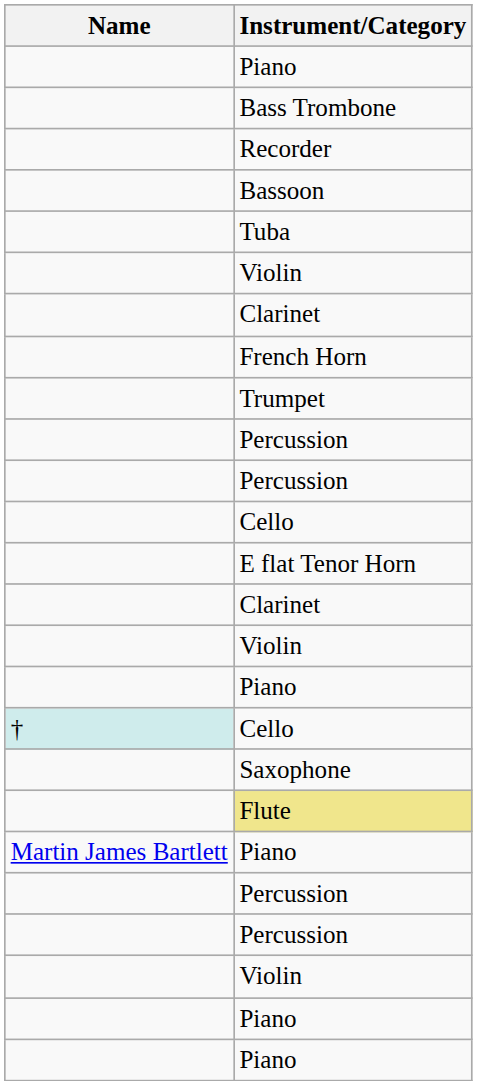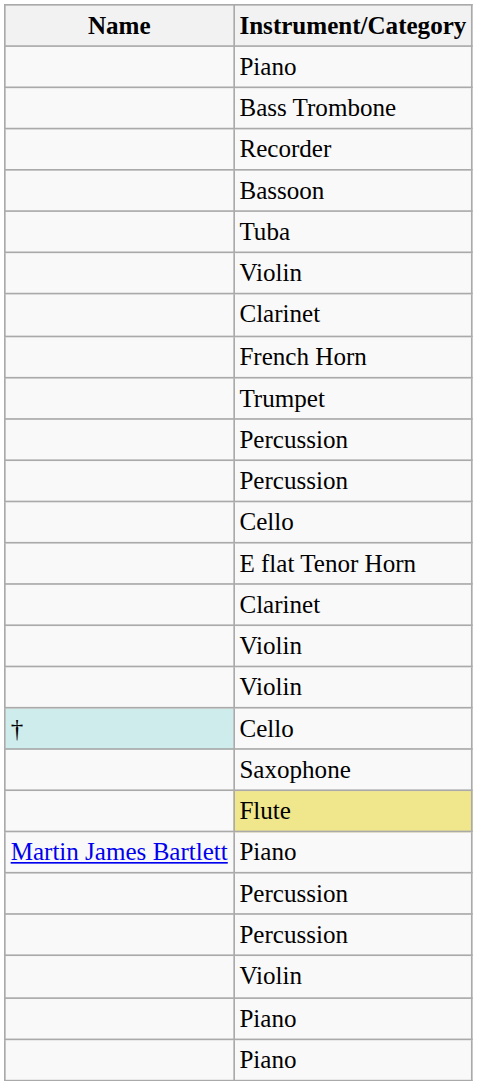row 17 | Instrument/Category: Piano -> Violin
